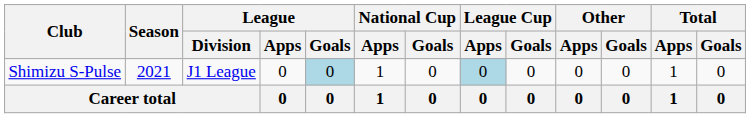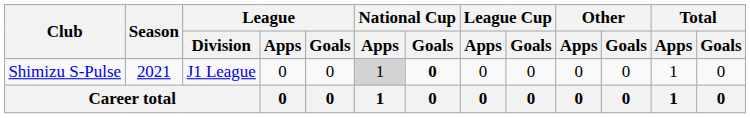Shimizu S-Pulse | League / Goals: lightblue background -> no background
Shimizu S-Pulse | National Cup / Apps: no background -> lightgrey background
Shimizu S-Pulse | National Cup / Goals: normal -> bold
Shimizu S-Pulse | League Cup / Apps: lightblue background -> no background
